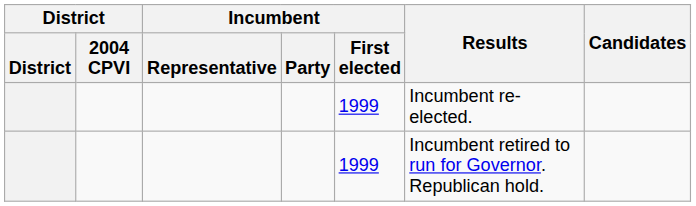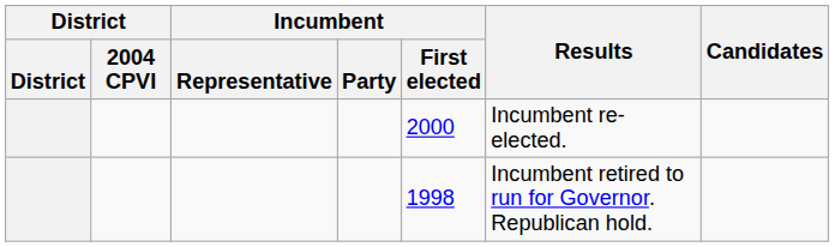row 3 | Incumbent / First elected: 1999 -> 2000
row 4 | Incumbent / First elected: 1999 -> 1998
